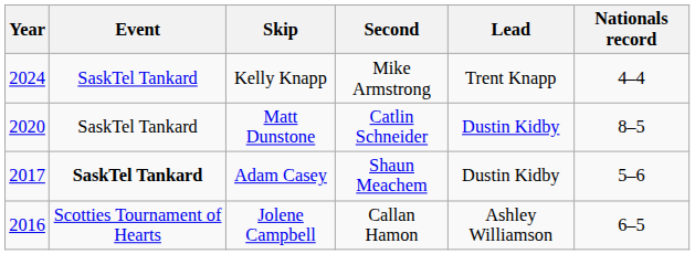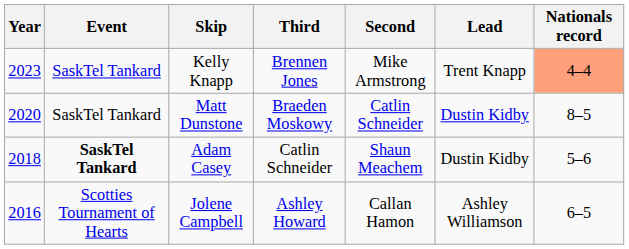+ column: Third | Brennen Jones | Braeden Moskowy | Catlin Schneider | Ashley Howard
Kelly Knapp | Year: 2024 -> 2023
Kelly Knapp | Nationals record: no background -> lightsalmon background
Adam Casey | Year: 2017 -> 2018
